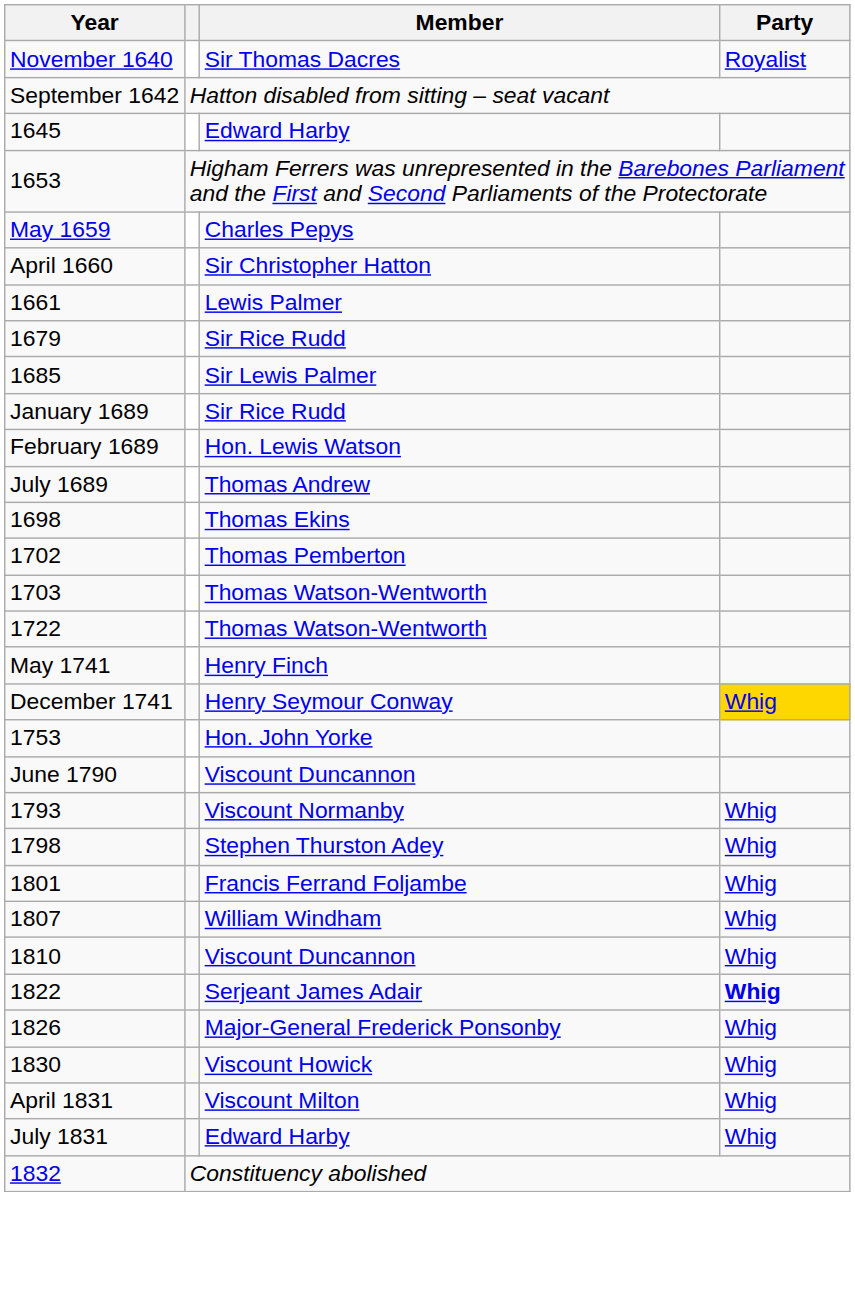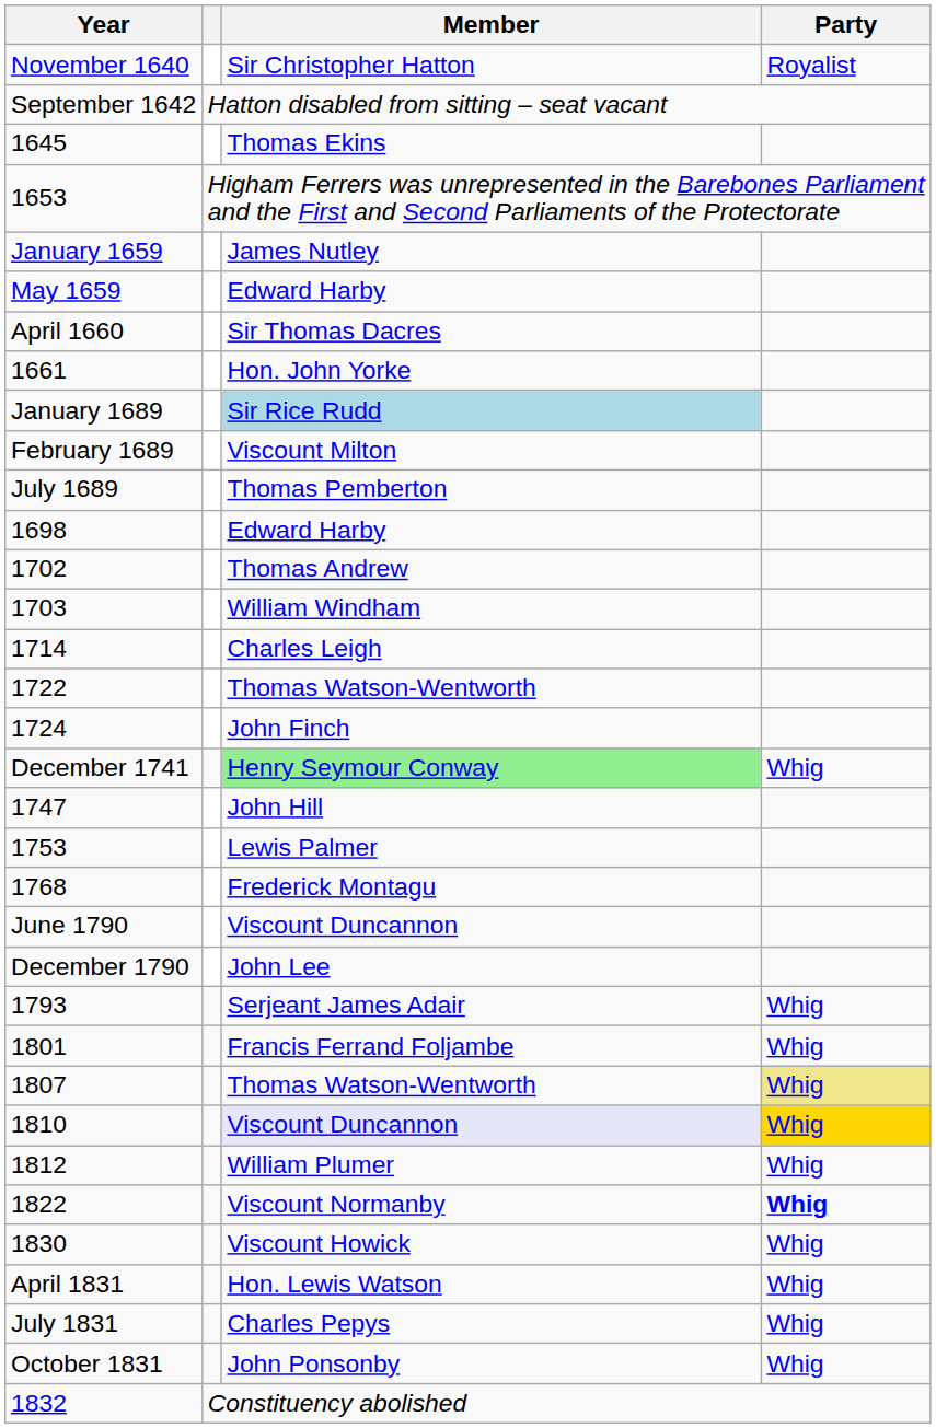November 1640 | Member: Sir Thomas Dacres -> Sir Christopher Hatton
1645 | Member: Edward Harby -> Thomas Ekins
+ row: January 1659 | James Nutley
May 1659 | Member: Charles Pepys -> Edward Harby
April 1660 | Member: Sir Christopher Hatton -> Sir Thomas Dacres
1661 | Member: Lewis Palmer -> Hon. John Yorke
- row: 1679 | Sir Rice Rudd
- row: 1685 | Sir Lewis Palmer
January 1689 | Member: no background -> lightblue background
February 1689 | Member: Hon. Lewis Watson -> Viscount Milton
July 1689 | Member: Thomas Andrew -> Thomas Pemberton
1698 | Member: Thomas Ekins -> Edward Harby
1702 | Member: Thomas Pemberton -> Thomas Andrew
1703 | Member: Thomas Watson-Wentworth -> William Windham
+ row: 1714 | Charles Leigh
+ row: 1724 | John Finch
- row: May 1741 | Henry Finch
December 1741 | Member: no background -> lightgreen background
December 1741 | Party: gold background -> no background
+ row: 1747 | John Hill
1753 | Member: Hon. John Yorke -> Lewis Palmer
+ row: 1768 | Frederick Montagu
+ row: December 1790 | John Lee
1793 | Member: Viscount Normanby -> Serjeant James Adair
- row: 1798 | Stephen Thurston Adey | Whig
1807 | Member: William Windham -> Thomas Watson-Wentworth
1807 | Party: no background -> khaki background
1810 | Member: no background -> lavender background
1810 | Party: no background -> gold background
+ row: 1812 | William Plumer | Whig
1822 | Member: Serjeant James Adair -> Viscount Normanby
- row: 1826 | Major-General Frederick Ponsonby | Whig
April 1831 | Member: Viscount Milton -> Hon. Lewis Watson
July 1831 | Member: Edward Harby -> Charles Pepys
+ row: October 1831 | John Ponsonby | Whig
